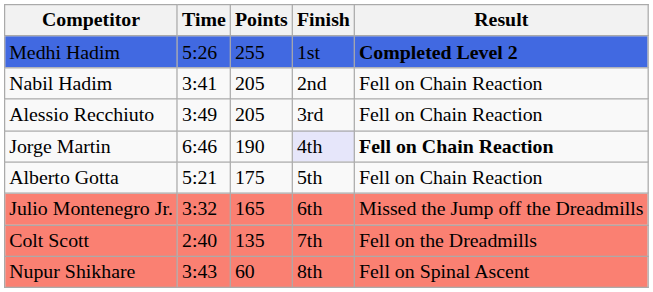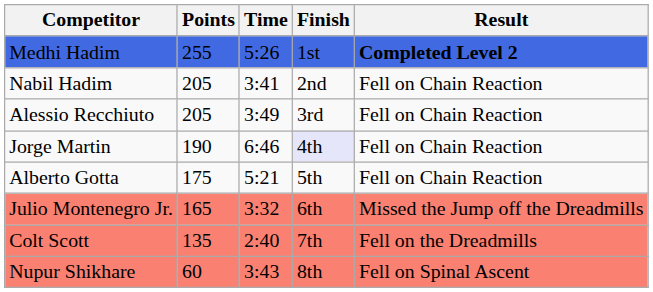columns swapped: Points <-> Time
Jorge Martin | Result: bold -> normal
